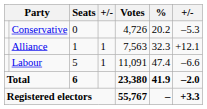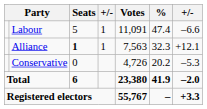rows swapped: Labour <-> Conservative
Alliance | Seats: normal -> bold
